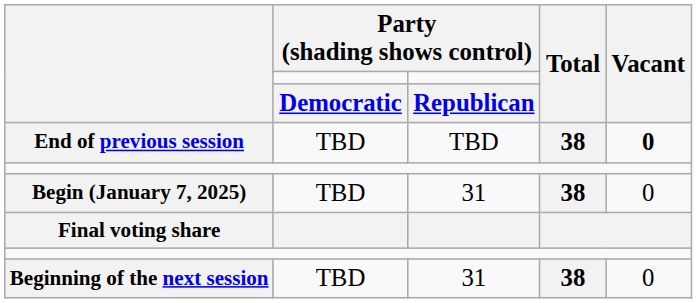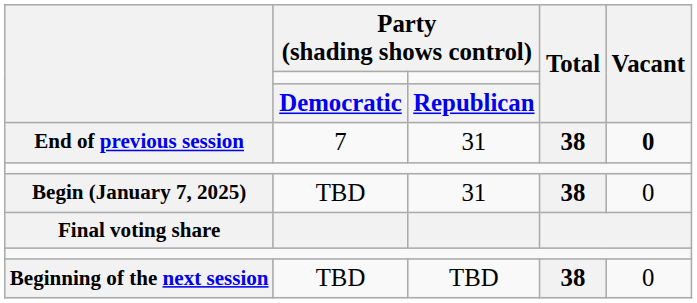End of previous session | column 2: TBD -> 7
End of previous session | column 3: TBD -> 31
Beginning of the next session | column 3: 31 -> TBD
